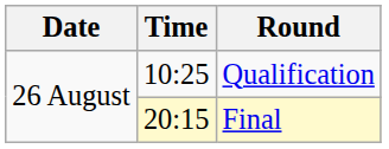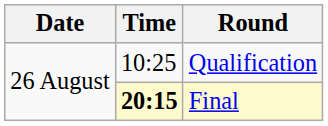Final | Time: normal -> bold
